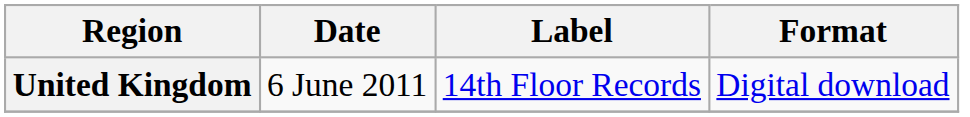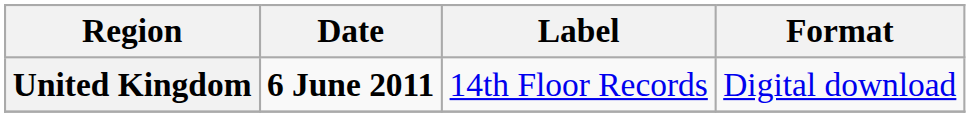United Kingdom | Date: normal -> bold
